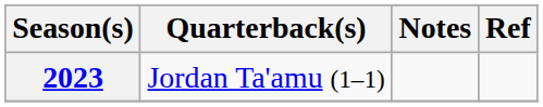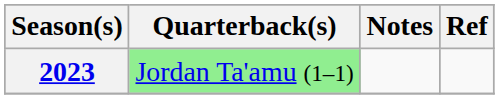2023 | Quarterback(s): no background -> lightgreen background
